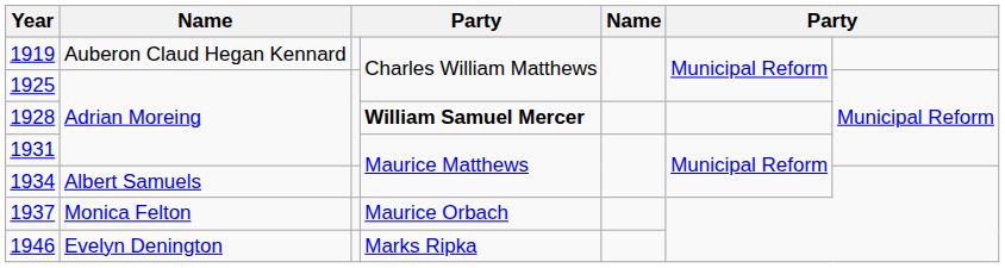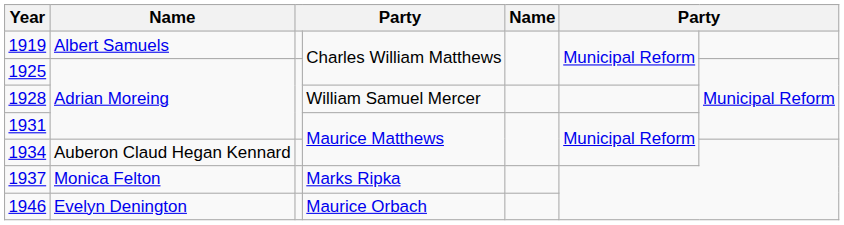1919 | column 2: Auberon Claud Hegan Kennard -> Albert Samuels
1928 | column 4: bold -> normal
1934 | column 2: Albert Samuels -> Auberon Claud Hegan Kennard
1937 | column 4: Maurice Orbach -> Marks Ripka
1946 | column 4: Marks Ripka -> Maurice Orbach
